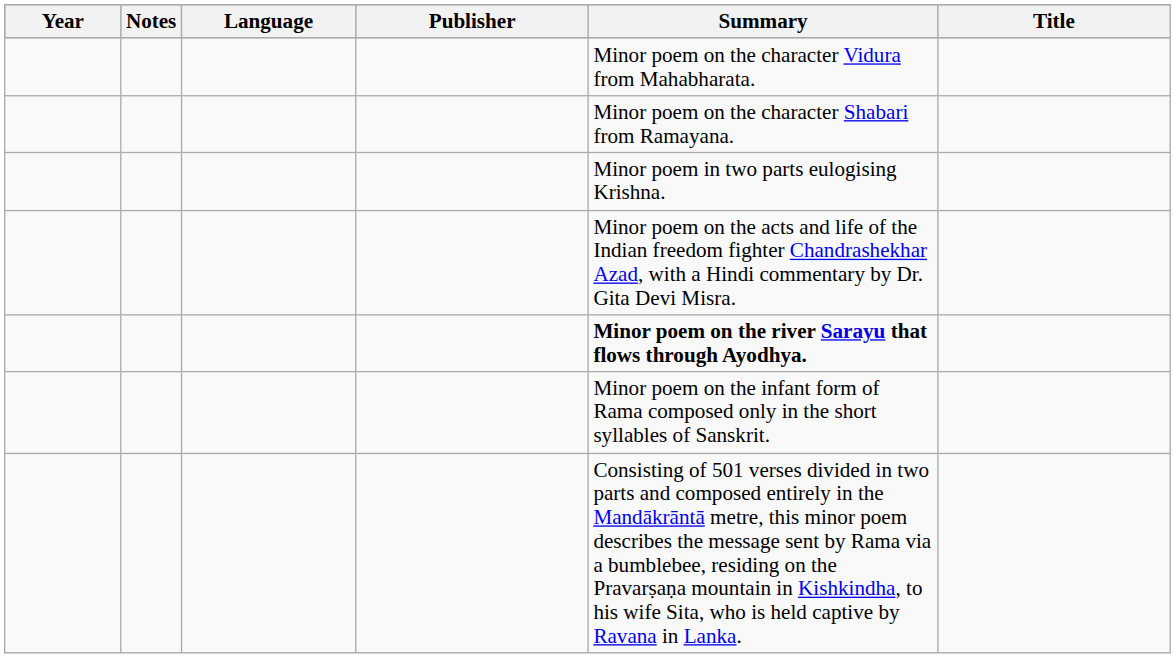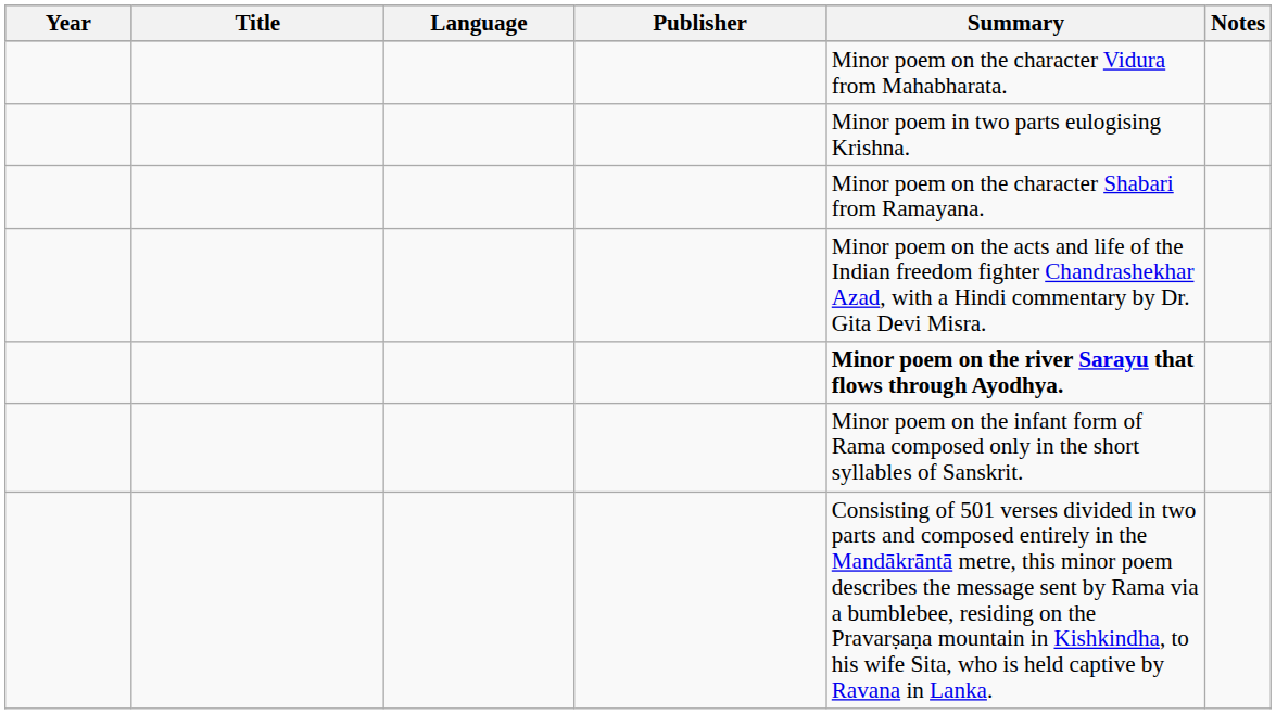columns swapped: Title <-> Notes
row 3 | Summary: Minor poem on the character Shabari from Ramayana. -> Minor poem in two parts eulogising Krishna.
row 4 | Summary: Minor poem in two parts eulogising Krishna. -> Minor poem on the character Shabari from Ramayana.
